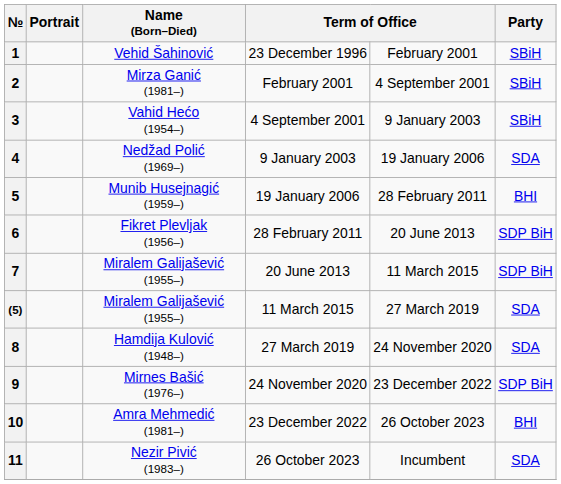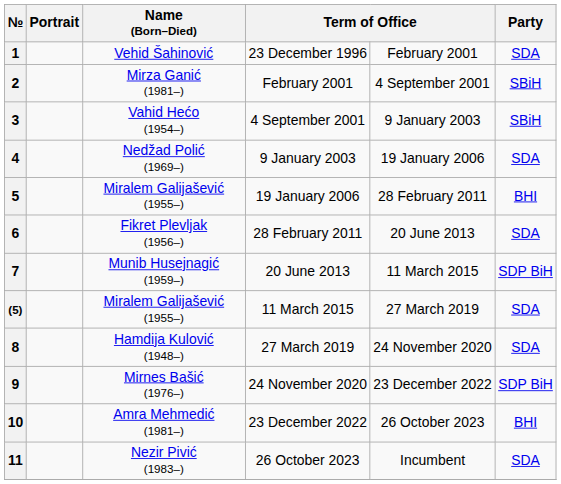1 | Party: SBiH -> SDA
5 | Name (Born–Died): Munib Husejnagić (1959–) -> Miralem Galijašević (1955–)
6 | Party: SDP BiH -> SDA
7 | Name (Born–Died): Miralem Galijašević (1955–) -> Munib Husejnagić (1959–)
